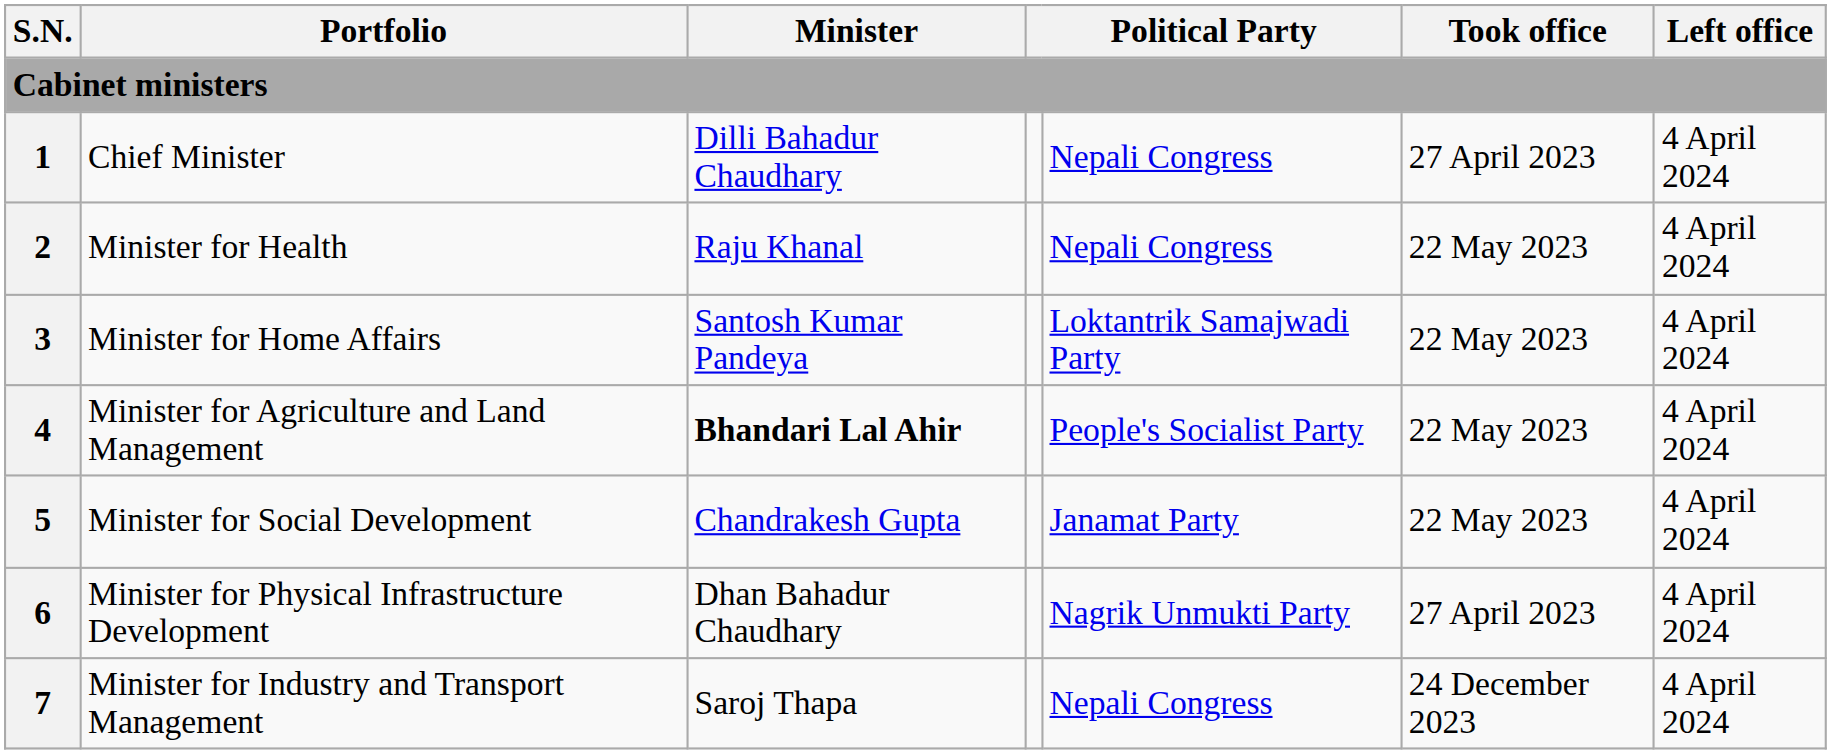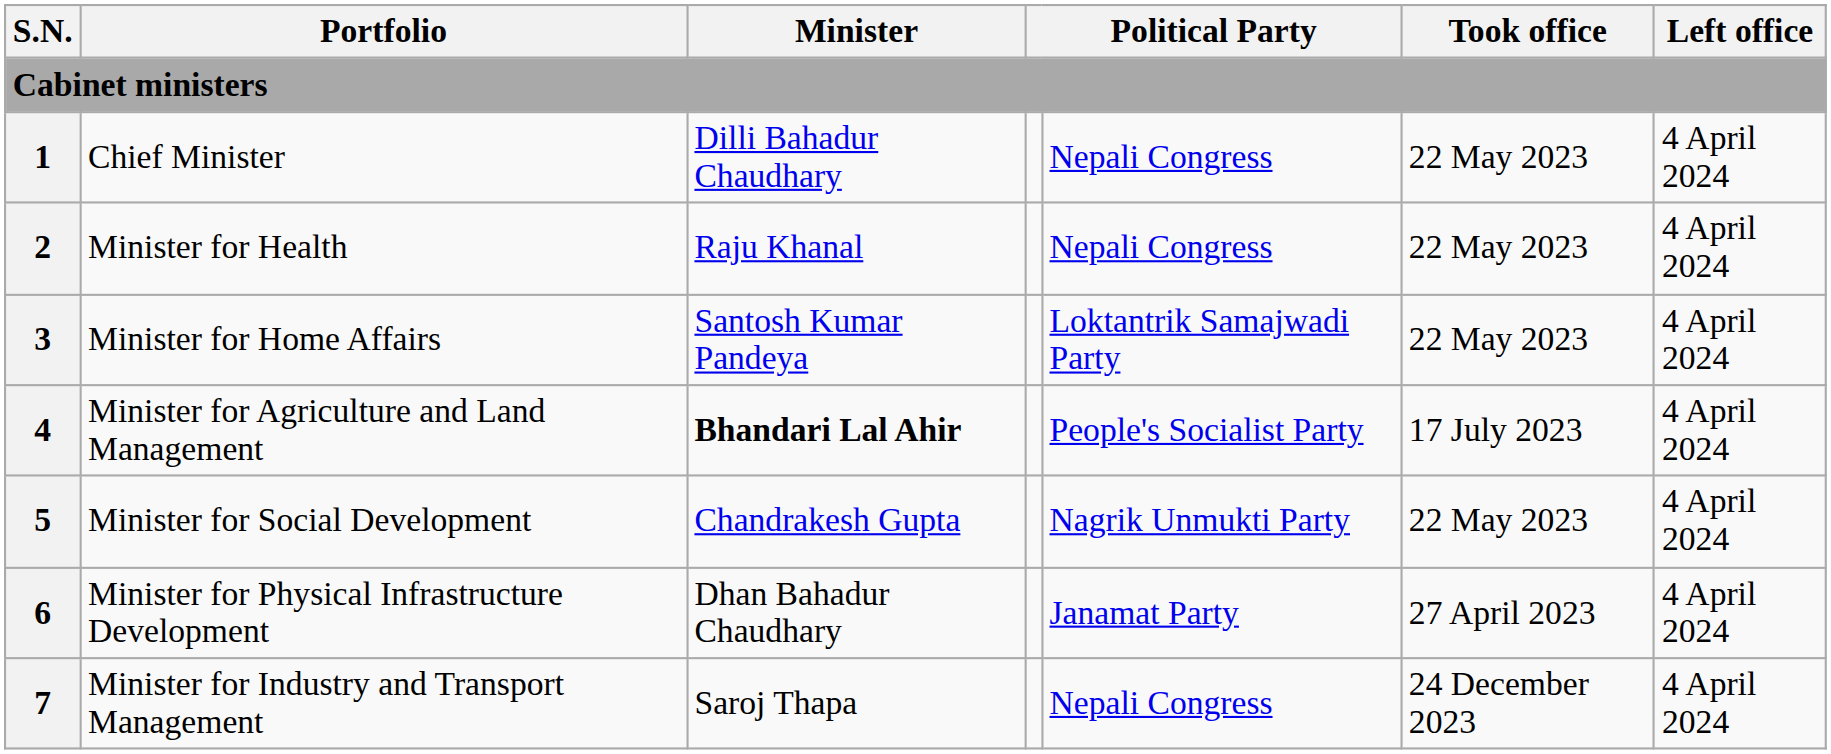Chief Minister | Took office: 27 April 2023 -> 22 May 2023
Minister for Agriculture and Land Management | Took office: 22 May 2023 -> 17 July 2023
Minister for Social Development | column 5: Janamat Party -> Nagrik Unmukti Party
Minister for Physical Infrastructure Development | column 5: Nagrik Unmukti Party -> Janamat Party
